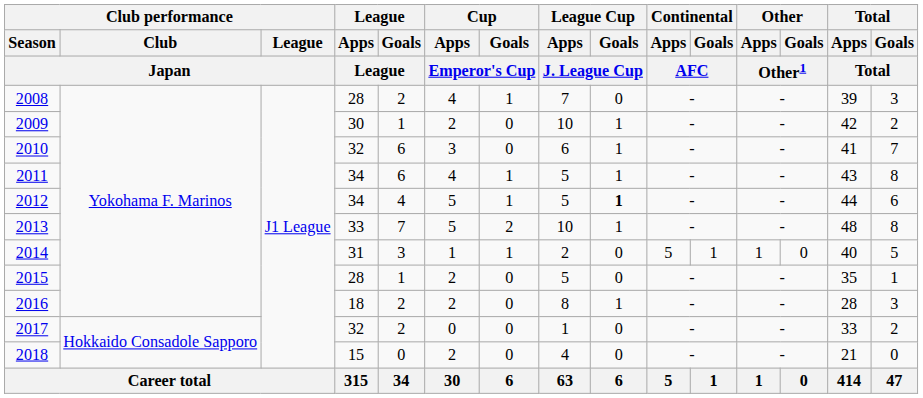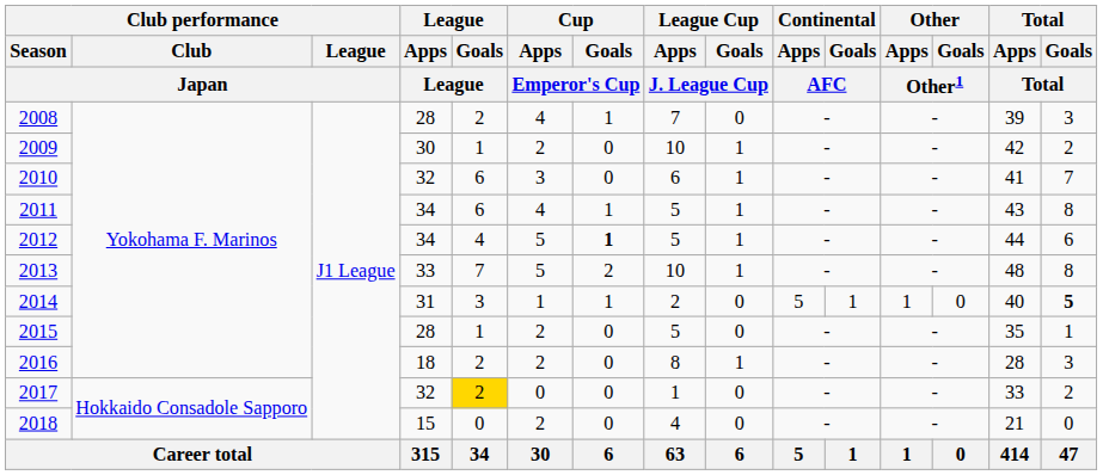2012 | Cup / Goals / Emperor's Cup: normal -> bold
2012 | League Cup / Goals / J. League Cup: bold -> normal
2014 | Total / Goals / Total: normal -> bold
2017 | League / Goals / League: no background -> gold background
